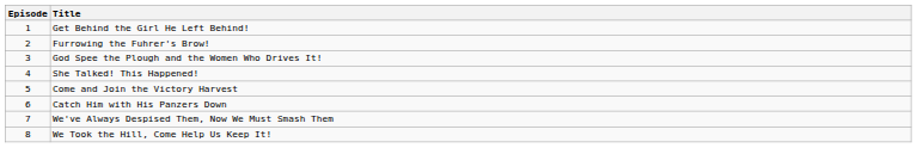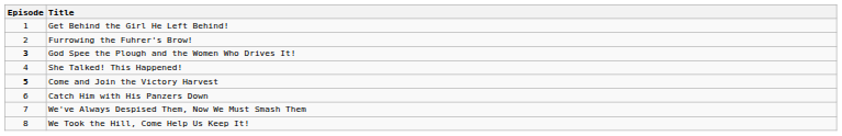God Spee the Plough and the Women Who Drives It! | Episode: normal -> bold
Come and Join the Victory Harvest | Episode: normal -> bold
